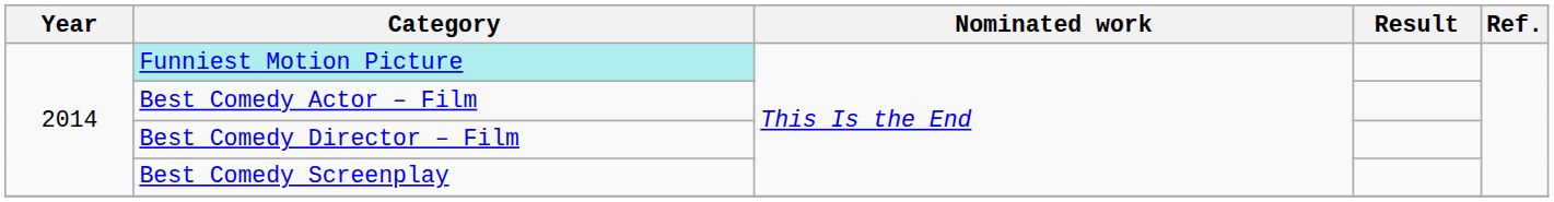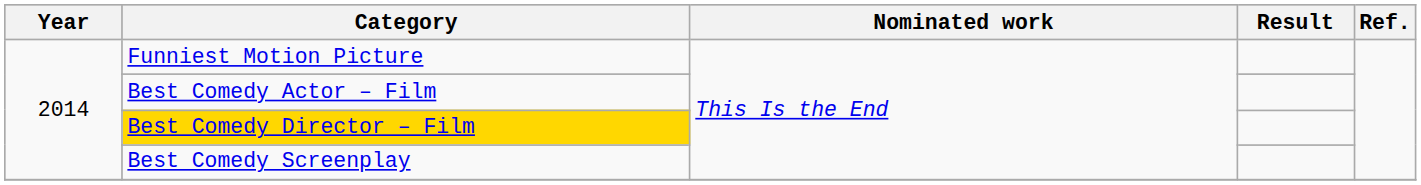Funniest Motion Picture | Category: paleturquoise background -> no background
Best Comedy Director – Film | Category: no background -> gold background
